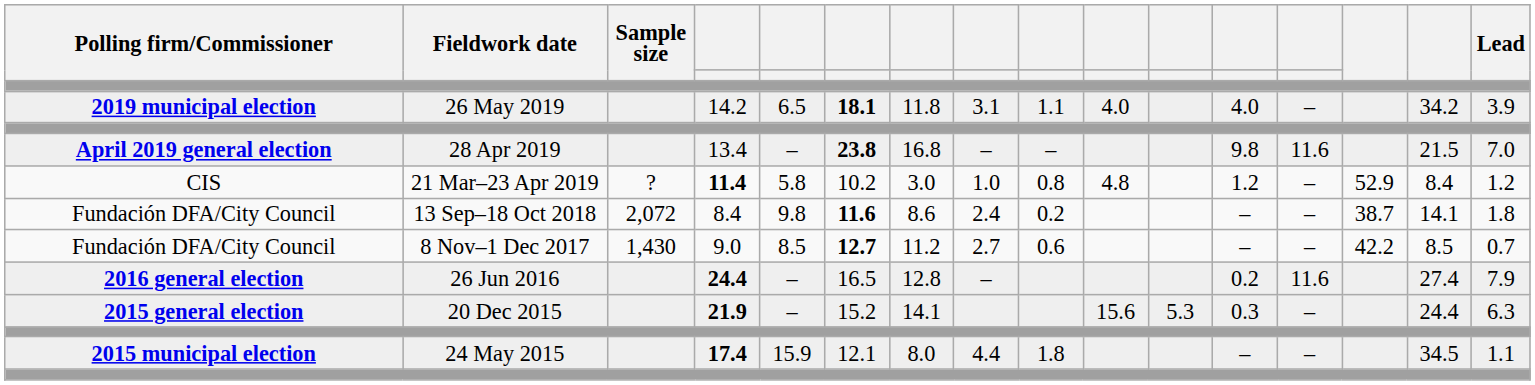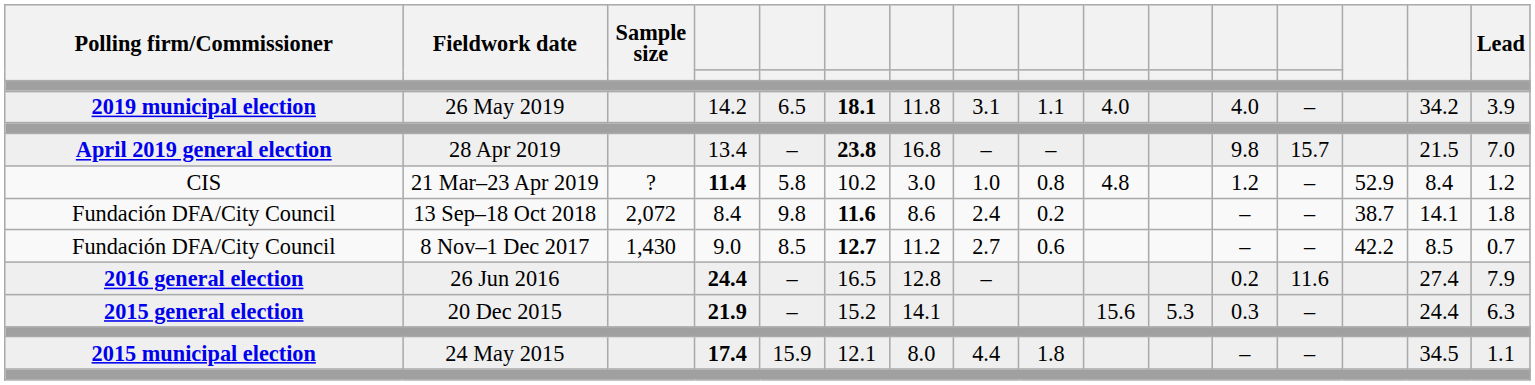28 Apr 2019 | column 13: 11.6 -> 15.7
